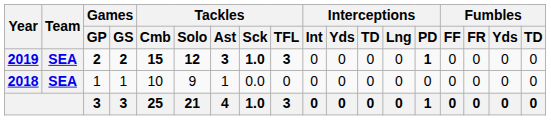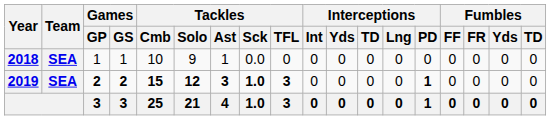rows swapped: 2018 <-> 2019
